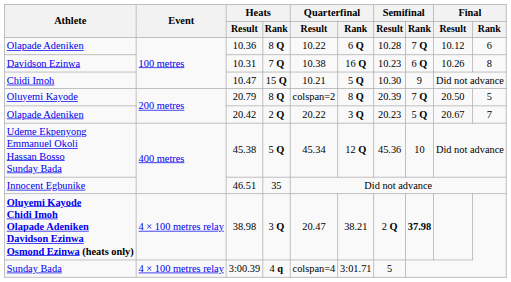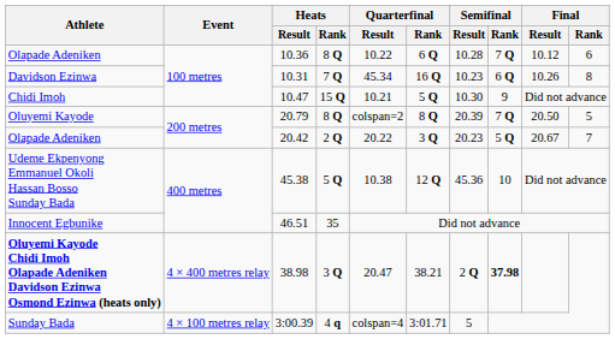10.31 | Quarterfinal / Result: 10.38 -> 45.34
45.38 | Quarterfinal / Result: 45.34 -> 10.38
38.98 | Event: 4 × 100 metres relay -> 4 × 400 metres relay
